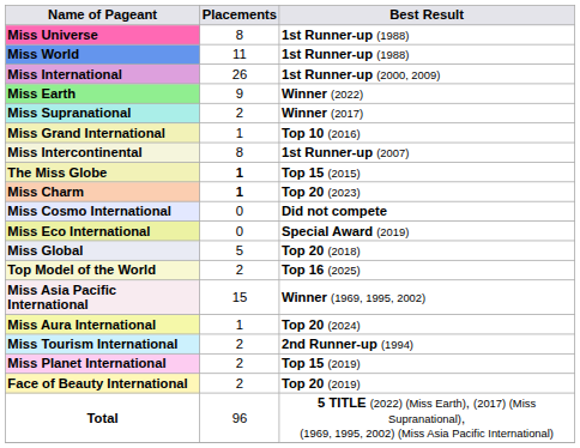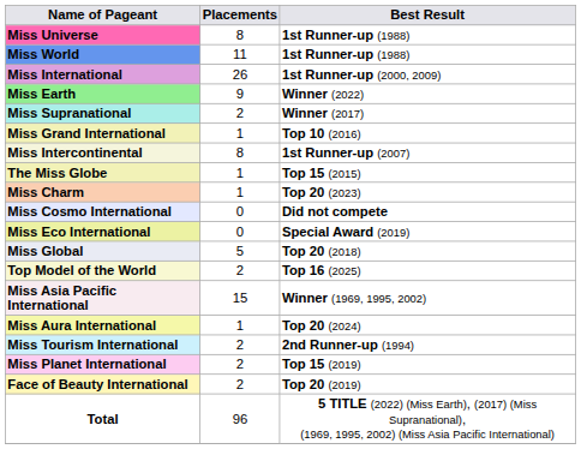The Miss Globe | Placements: bold -> normal
Miss Charm | Placements: bold -> normal
